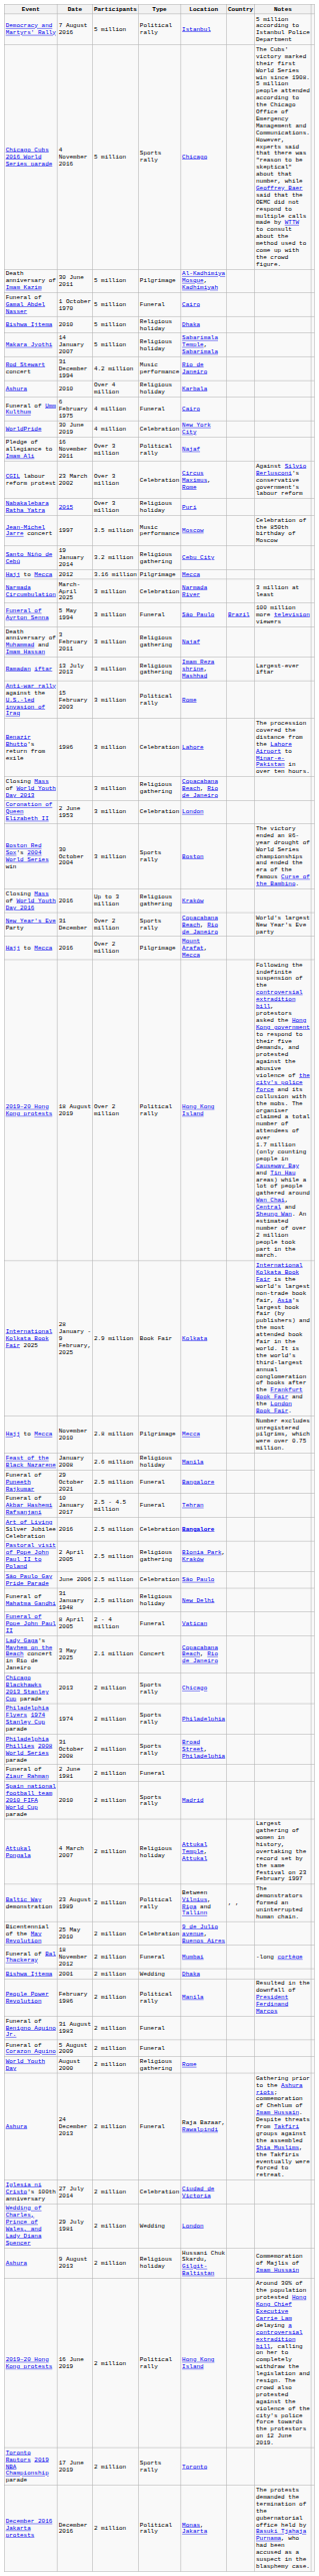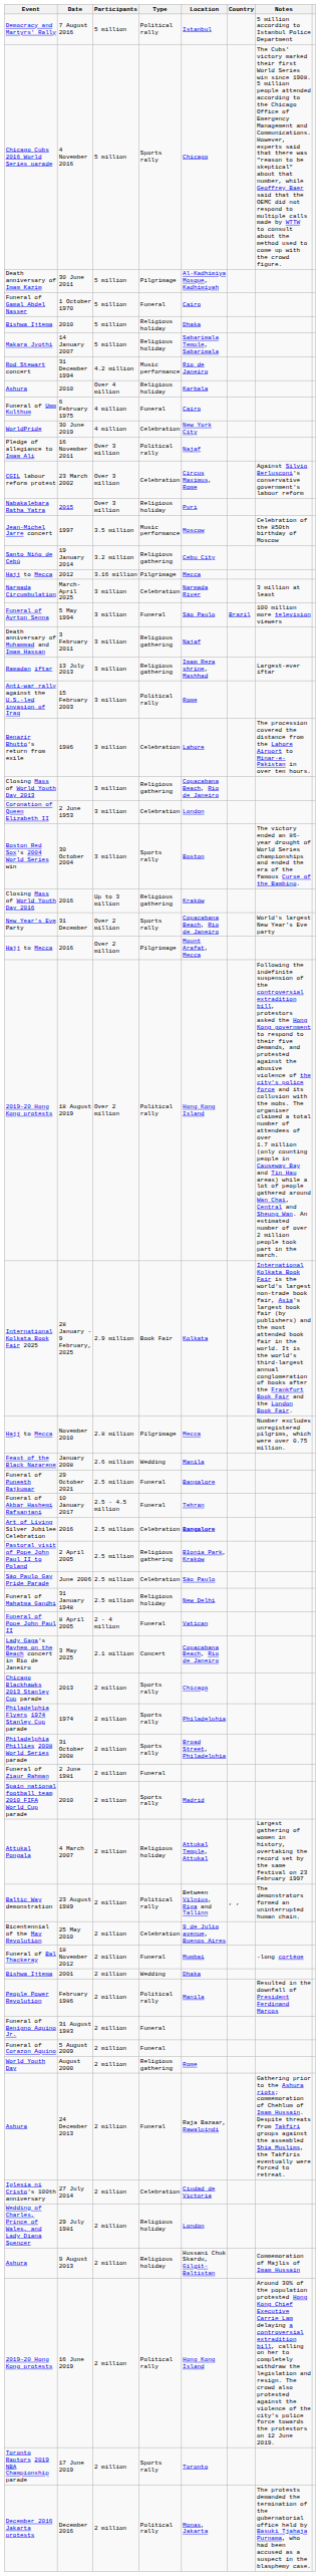January 2008 | Type: Religious holiday -> Wedding
29 July 1981 | Type: Wedding -> Religious holiday
